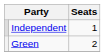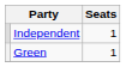Green | Seats: 2 -> 1
